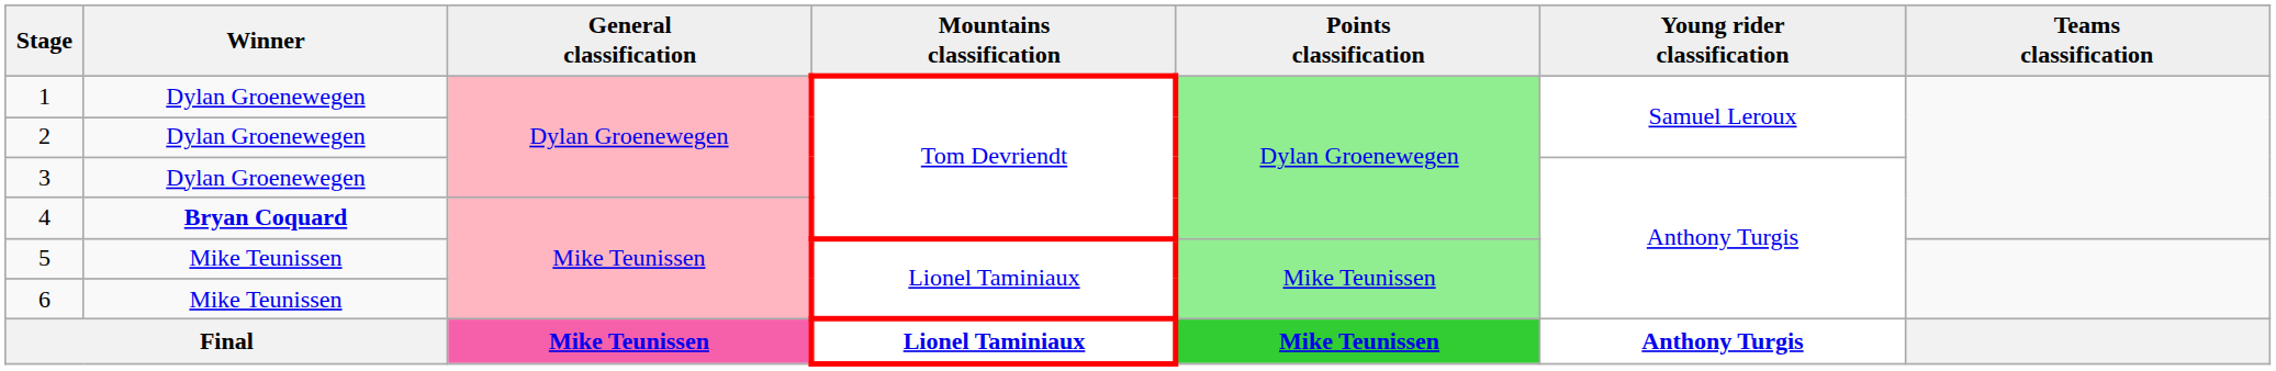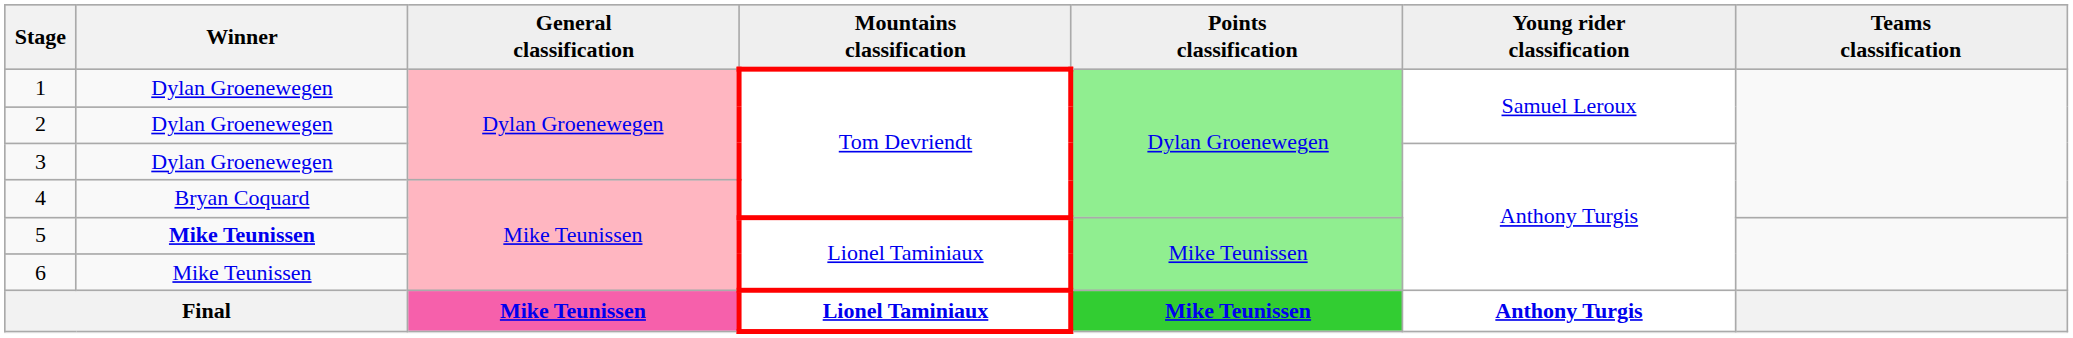4 | Winner: bold -> normal
5 | Winner: normal -> bold
